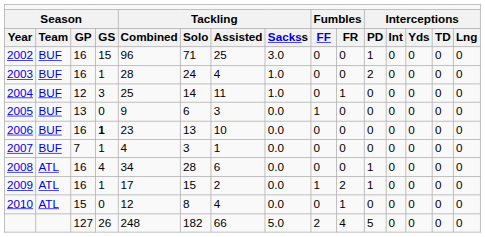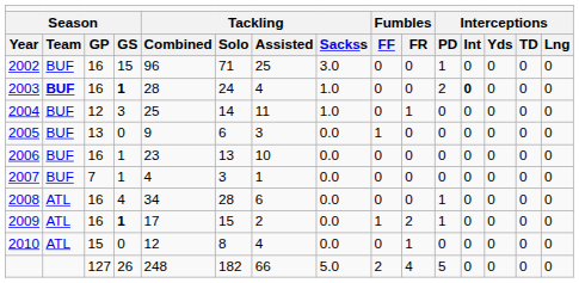2003 | column 2: normal -> bold
2003 | column 4: normal -> bold
2003 | column 12: normal -> bold
2006 | column 4: bold -> normal
2009 | column 4: normal -> bold
